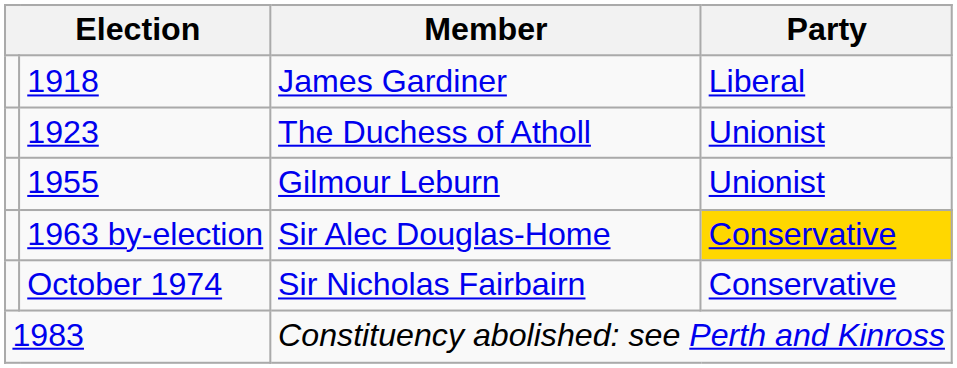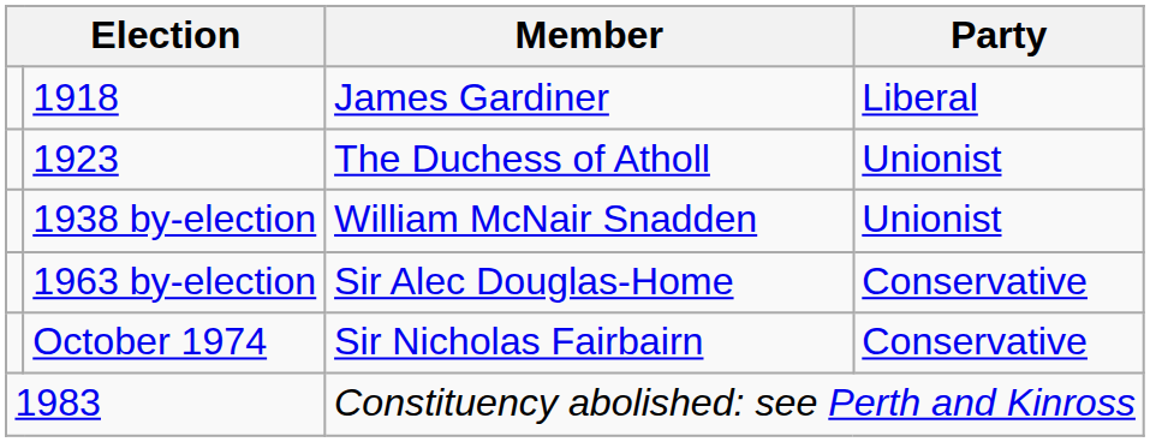+ row: 1938 by-election | William McNair Snadden | Unionist
- row: 1955 | Gilmour Leburn | Unionist
Sir Alec Douglas-Home | Party: gold background -> no background
